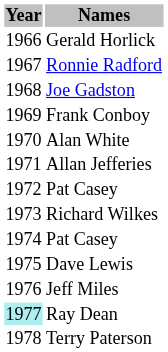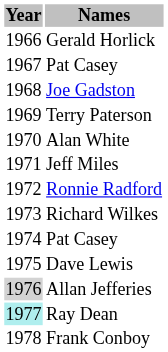row 3 | Names: Ronnie Radford -> Pat Casey
row 5 | Names: Frank Conboy -> Terry Paterson
row 7 | Names: Allan Jefferies -> Jeff Miles
row 8 | Names: Pat Casey -> Ronnie Radford
row 12 | Year: no background -> lightgrey background
row 12 | Names: Jeff Miles -> Allan Jefferies
row 14 | Names: Terry Paterson -> Frank Conboy
